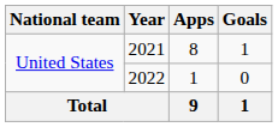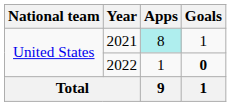2021 | Apps: no background -> paleturquoise background
2022 | Goals: normal -> bold
